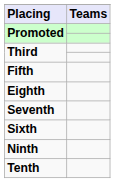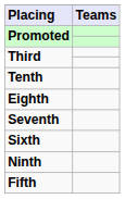row 6 | Placing: Fifth -> Tenth
row 11 | Placing: Tenth -> Fifth
